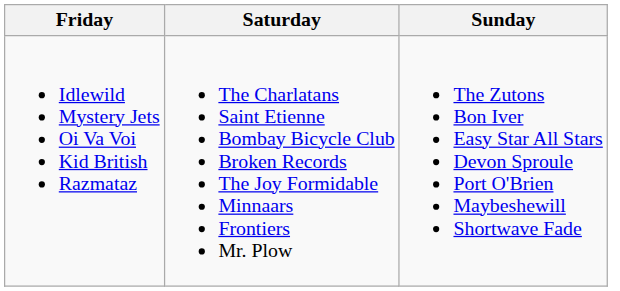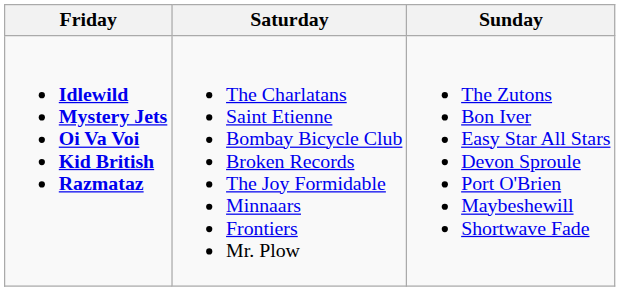row 2 | Friday: normal -> bold
